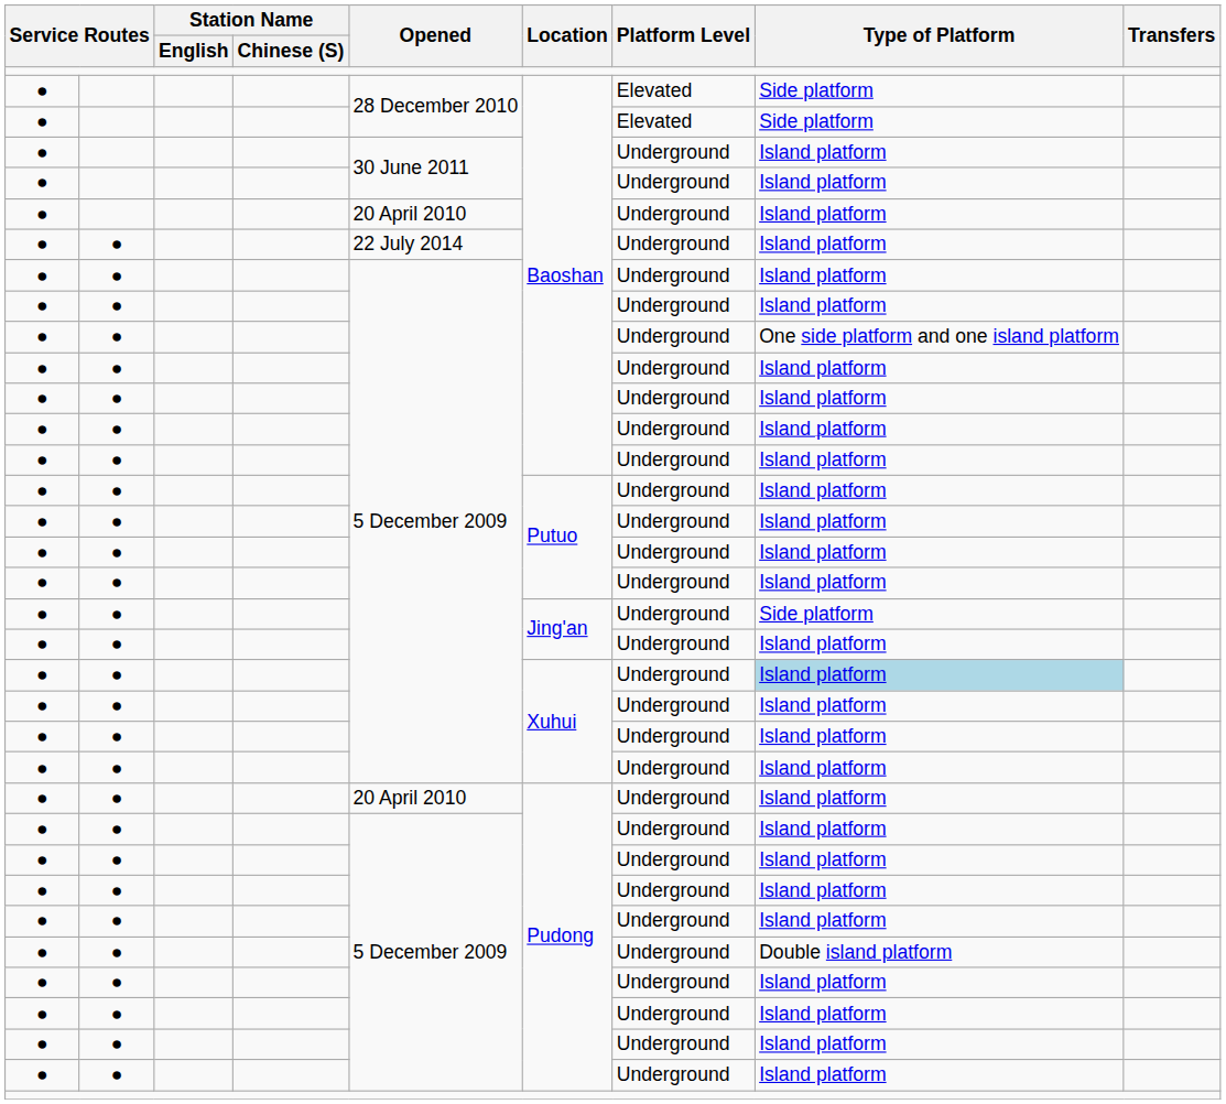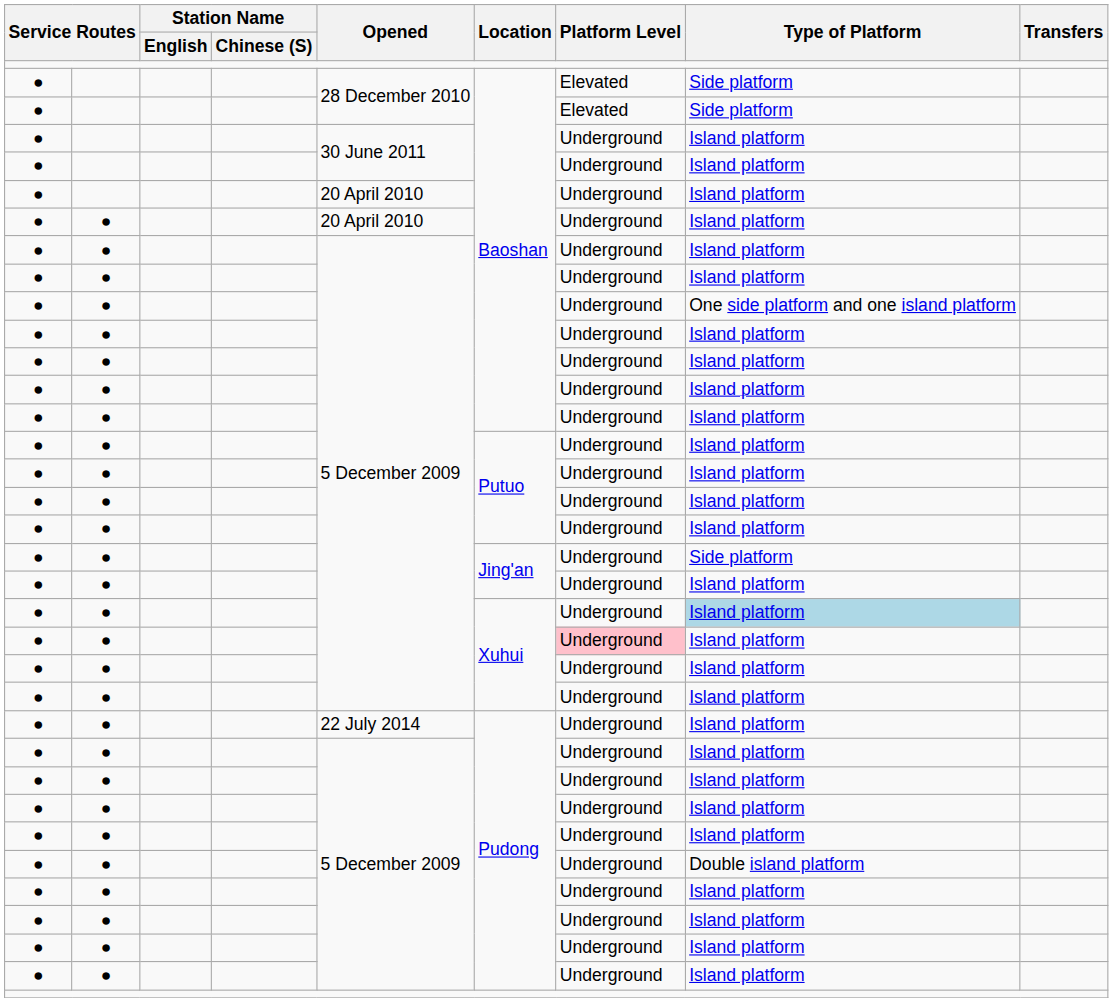row 9 | Opened: 22 July 2014 -> 20 April 2010
row 24 | Platform Level: no background -> pink background
row 27 | Opened: 20 April 2010 -> 22 July 2014
